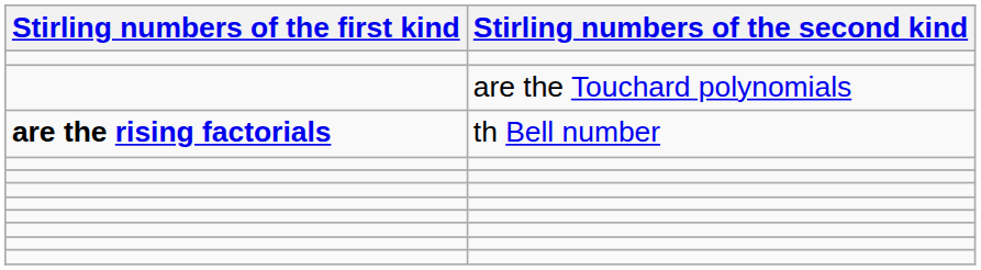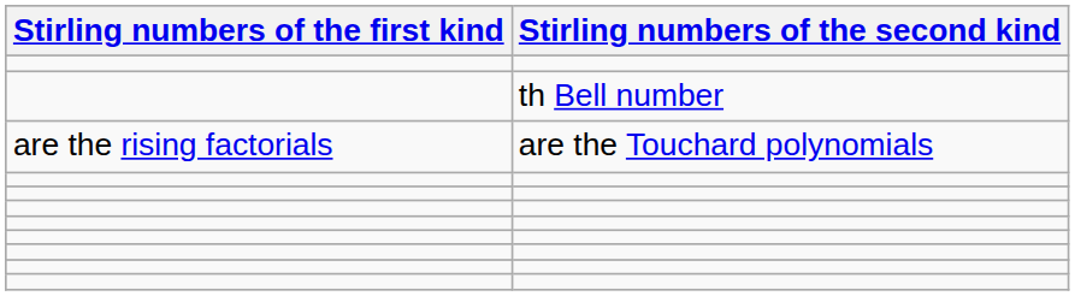row 3 | Stirling numbers of the second kind: are the Touchard polynomials -> th Bell number
row 4 | Stirling numbers of the first kind: bold -> normal
row 4 | Stirling numbers of the second kind: th Bell number -> are the Touchard polynomials
